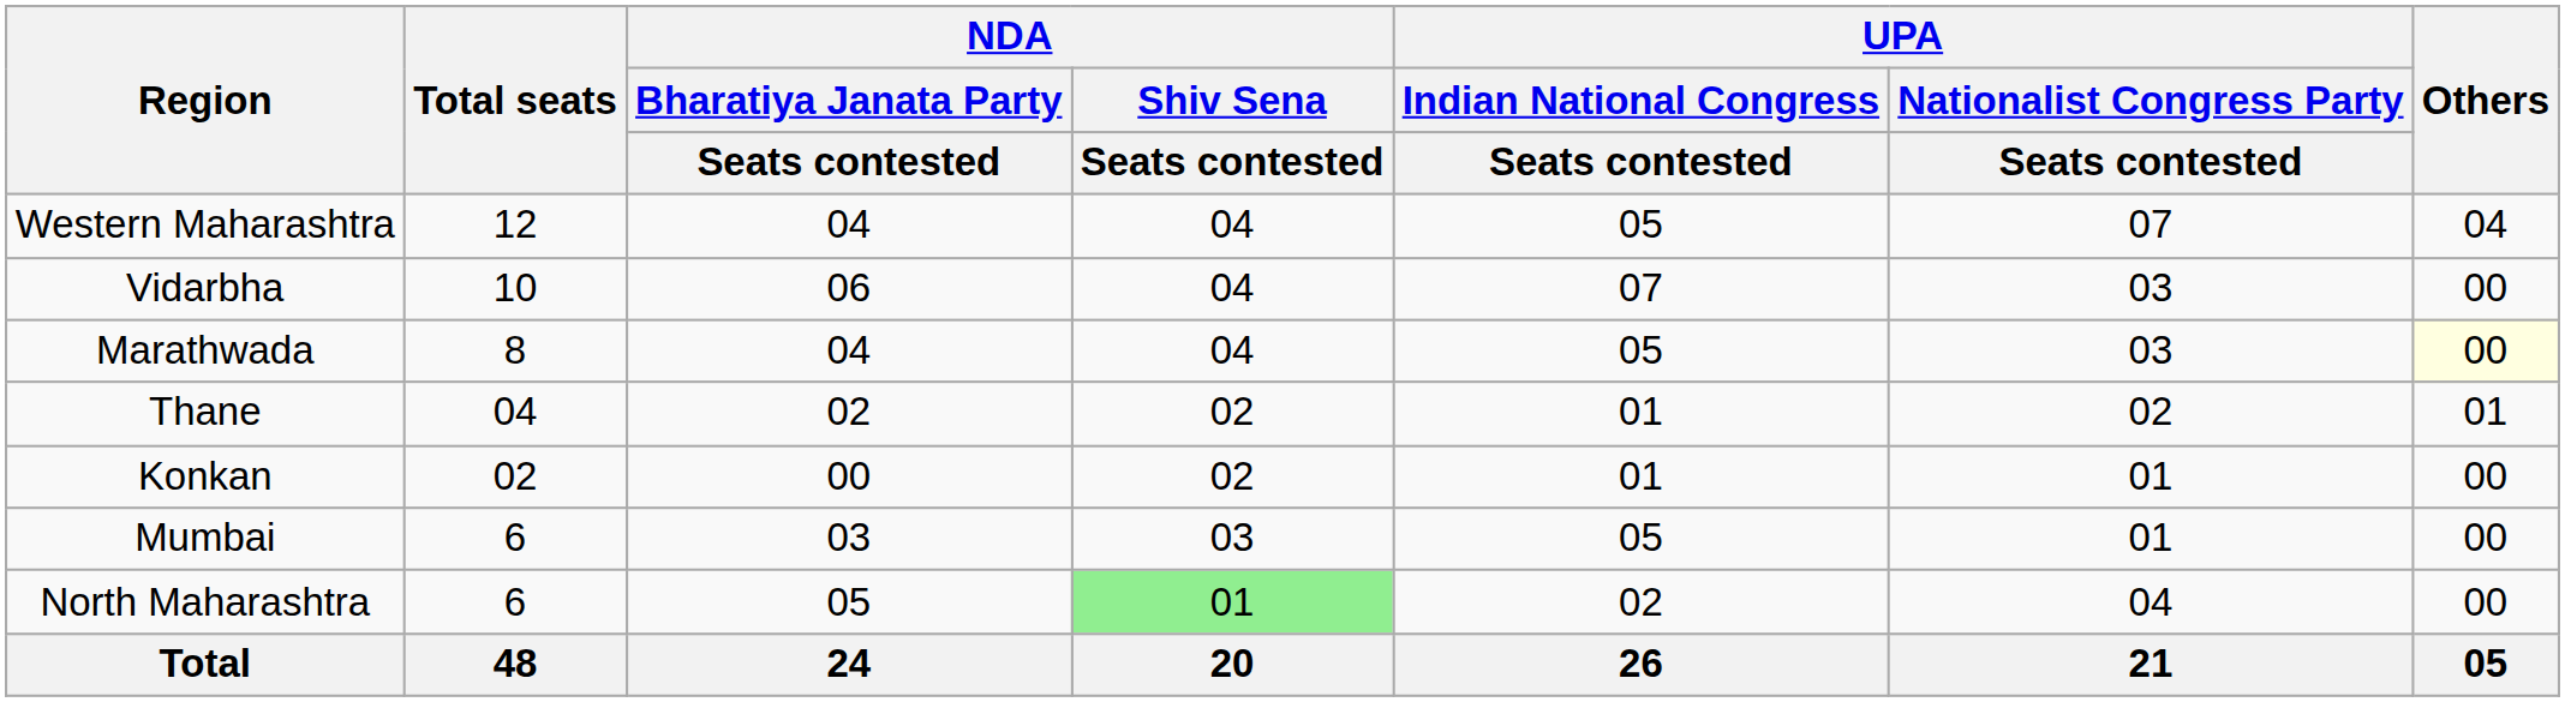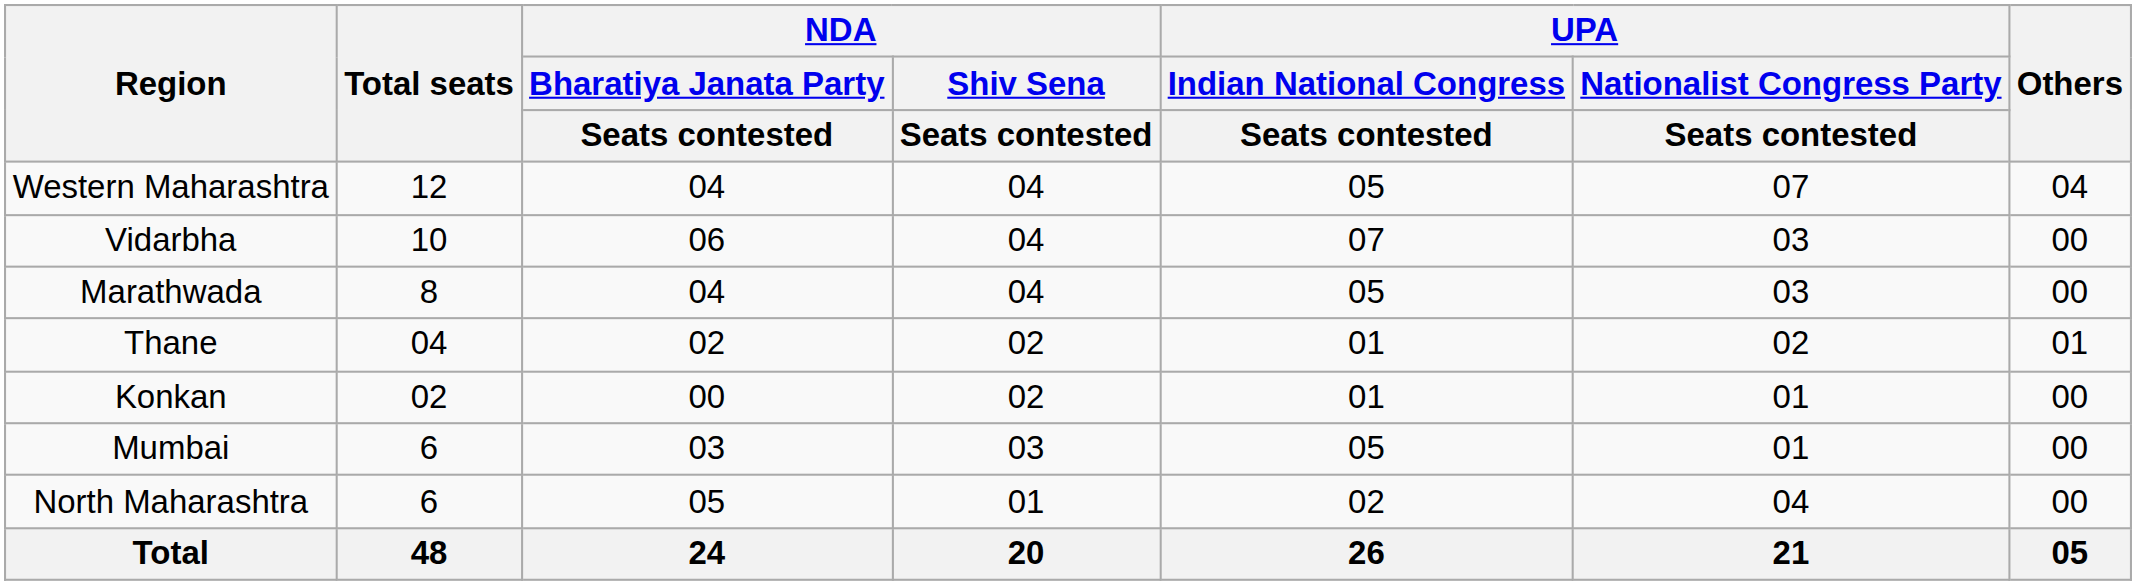Marathwada | Others: lightyellow background -> no background
North Maharashtra | NDA / Shiv Sena / Seats contested: lightgreen background -> no background
